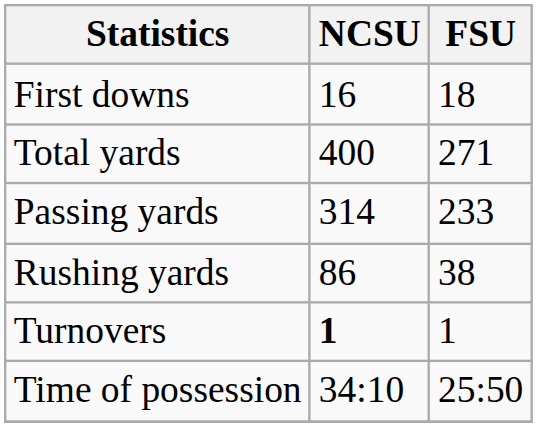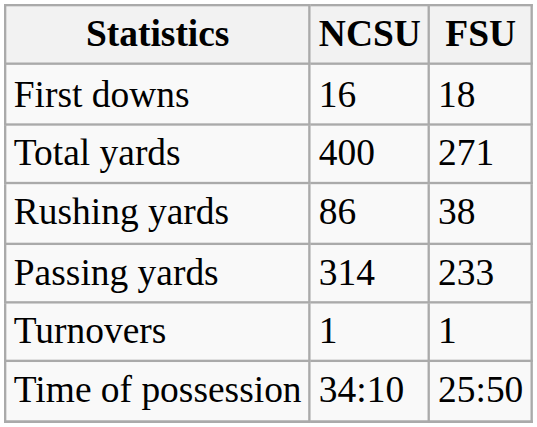rows swapped: Rushing yards <-> Passing yards
Turnovers | NCSU: bold -> normal
